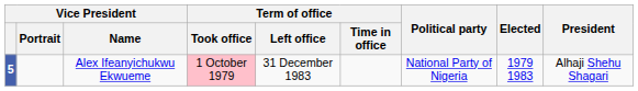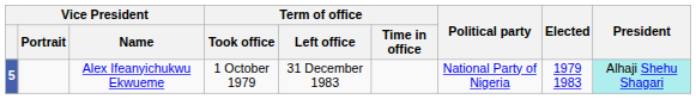5 | Term of office / Took office: pink background -> no background
5 | President: no background -> paleturquoise background
